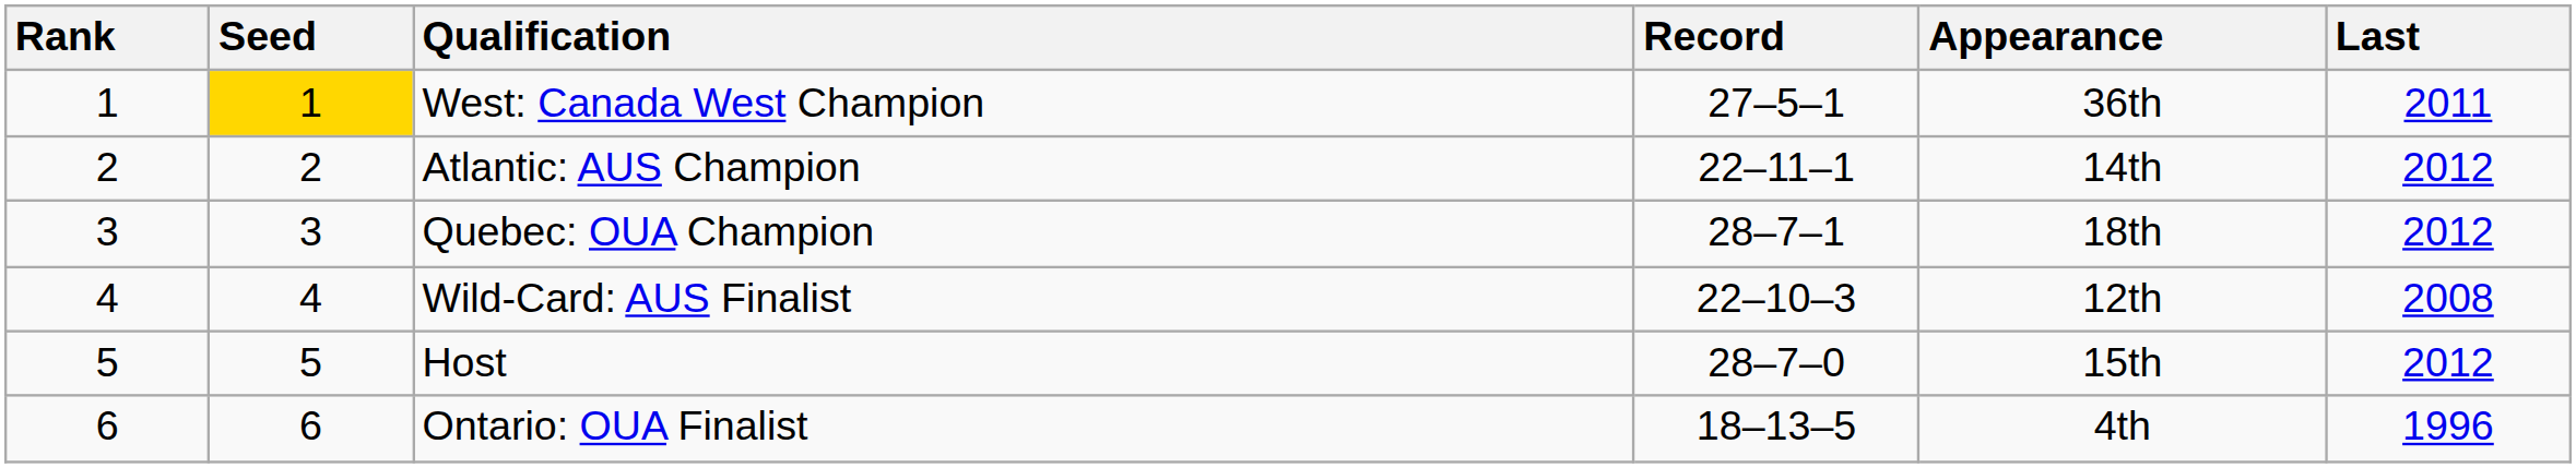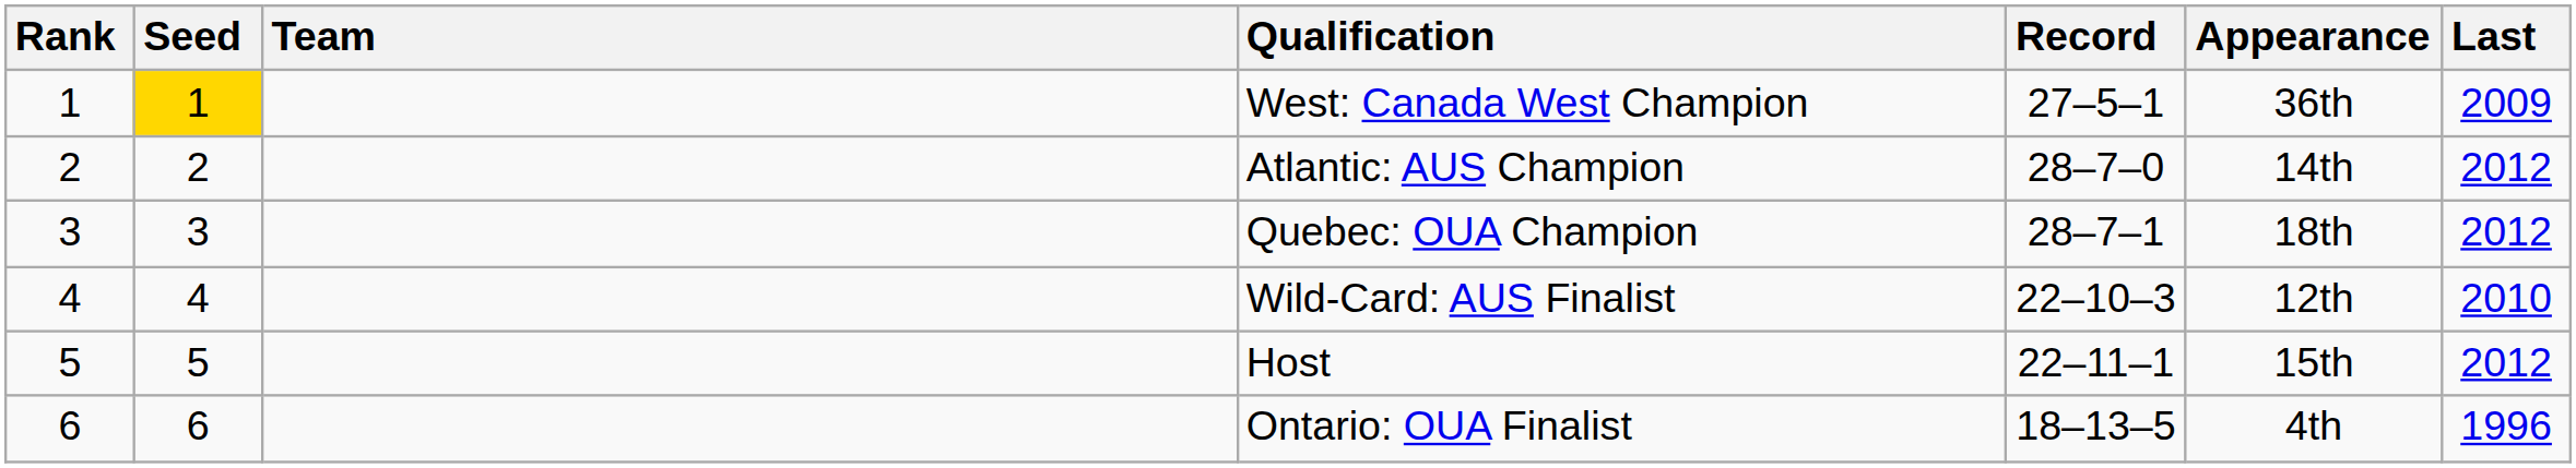+ column: Team
West: Canada West Champion | Last: 2011 -> 2009
Atlantic: AUS Champion | Record: 22–11–1 -> 28–7–0
Wild-Card: AUS Finalist | Last: 2008 -> 2010
Host | Record: 28–7–0 -> 22–11–1
